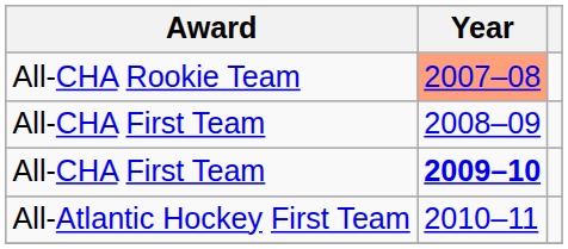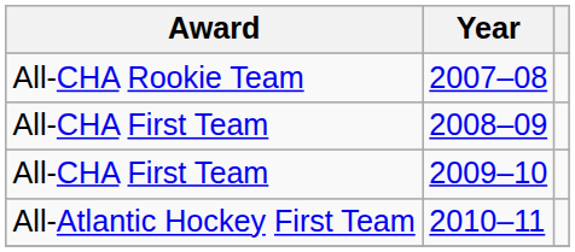row 2 | Year: lightsalmon background -> no background
row 4 | Year: bold -> normal
